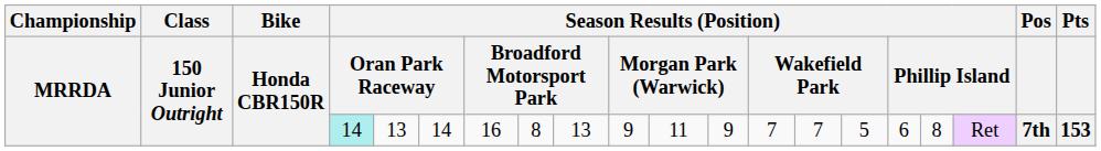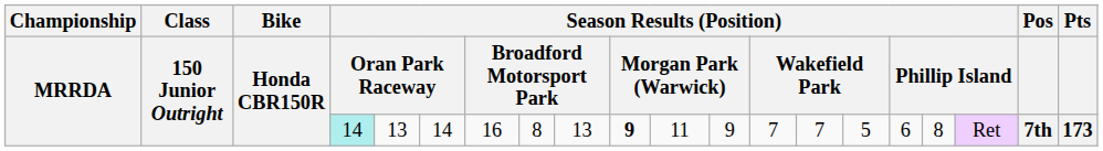row 3 | column 10: normal -> bold
row 3 | Pts: 153 -> 173
